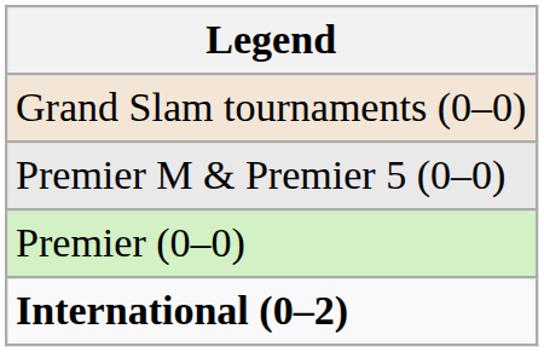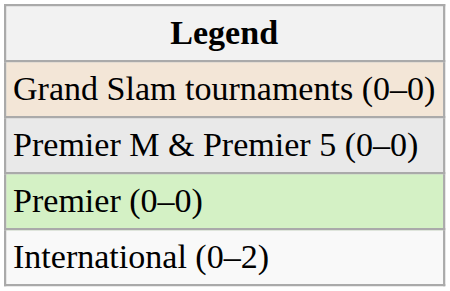row 5 | column 1: bold -> normal
